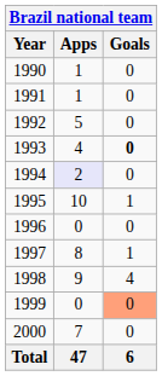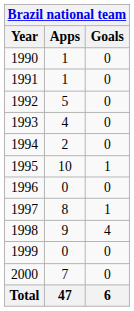1993 | Goals: bold -> normal
1994 | Apps: lavender background -> no background
1999 | Goals: lightsalmon background -> no background
